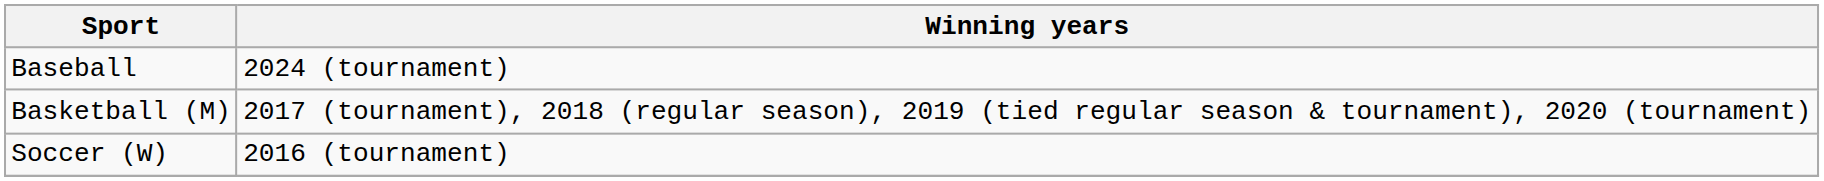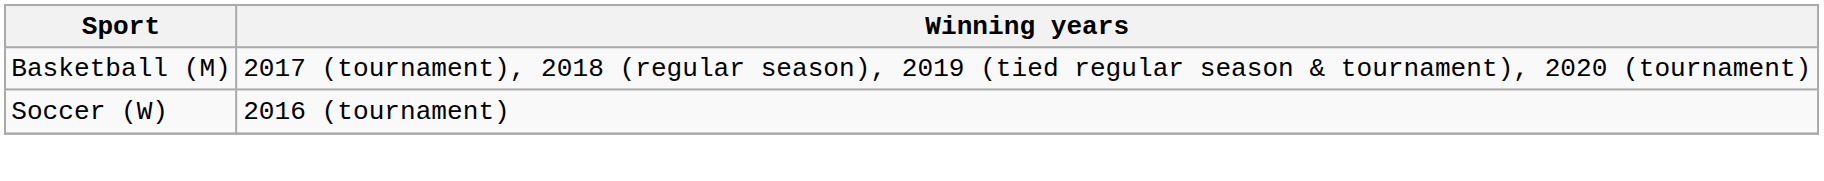- row: Baseball | 2024 (tournament)
